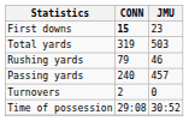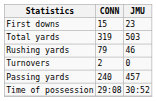First downs | CONN: bold -> normal
rows swapped: Passing yards <-> Turnovers
